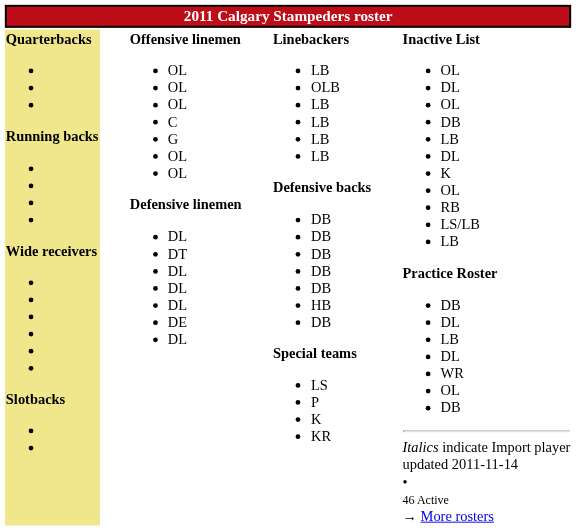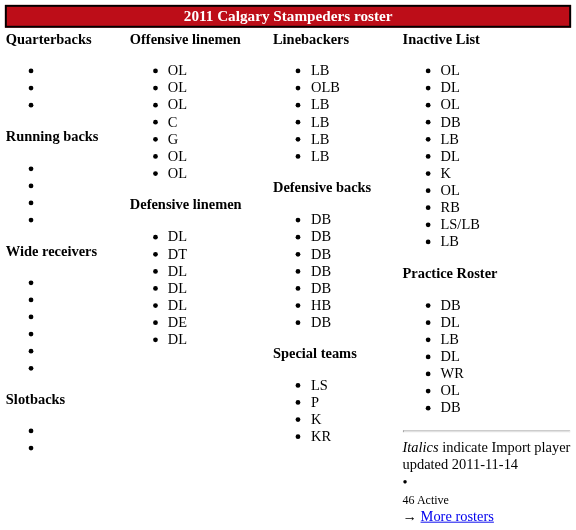Quarterbacks Running backs Wide receivers Slotbacks | column 1: khaki background -> no background
